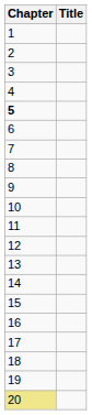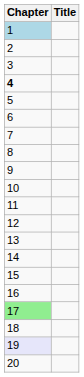1 | Chapter: no background -> lightblue background
4 | Chapter: normal -> bold
5 | Chapter: bold -> normal
17 | Chapter: no background -> lightgreen background
19 | Chapter: no background -> lavender background
20 | Chapter: khaki background -> no background
